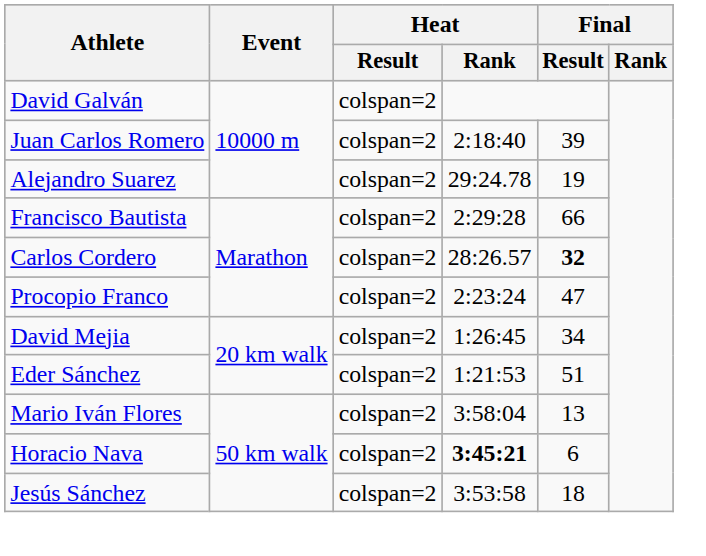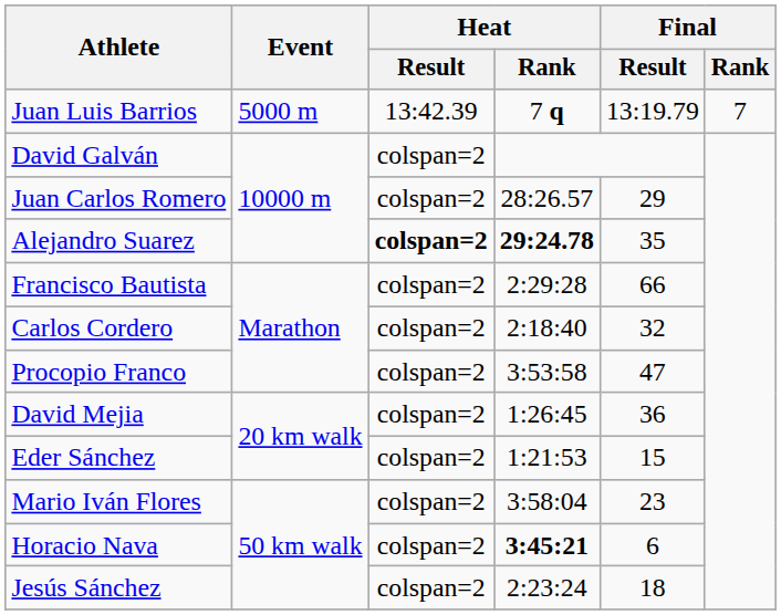+ row: Juan Luis Barrios | 5000 m | 13:42.39 | 7 q | 13:19.79 | 7
Juan Carlos Romero | Heat / Rank: 2:18:40 -> 28:26.57
Juan Carlos Romero | Final / Result: 39 -> 29
Alejandro Suarez | Heat / Result: normal -> bold
Alejandro Suarez | Heat / Rank: normal -> bold
Alejandro Suarez | Final / Result: 19 -> 35
Carlos Cordero | Heat / Rank: 28:26.57 -> 2:18:40
Carlos Cordero | Final / Result: bold -> normal
Procopio Franco | Heat / Rank: 2:23:24 -> 3:53:58
David Mejia | Final / Result: 34 -> 36
Eder Sánchez | Final / Result: 51 -> 15
Mario Iván Flores | Final / Result: 13 -> 23
Jesús Sánchez | Heat / Rank: 3:53:58 -> 2:23:24
